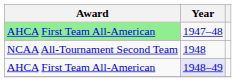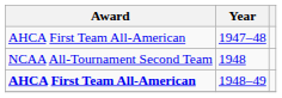row 2 | Award: lightgreen background -> no background
row 4 | Award: normal -> bold
row 4 | Year: lavender background -> no background
